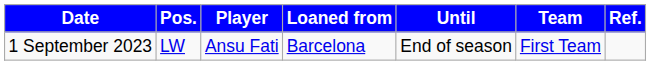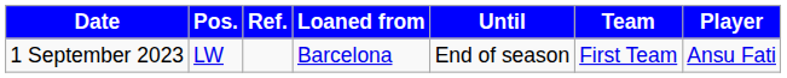columns swapped: Player <-> Ref.
